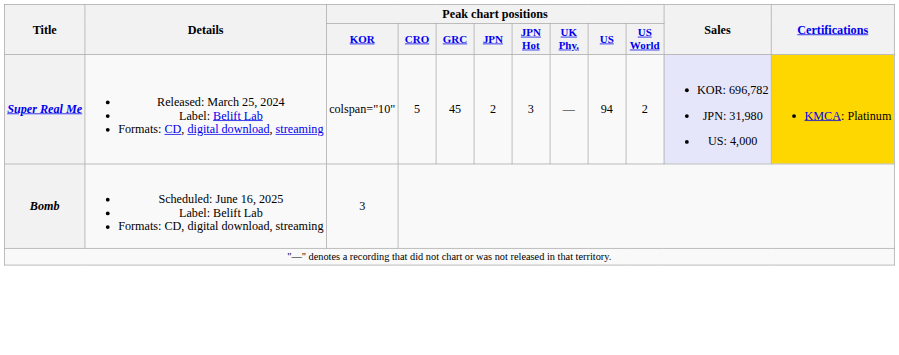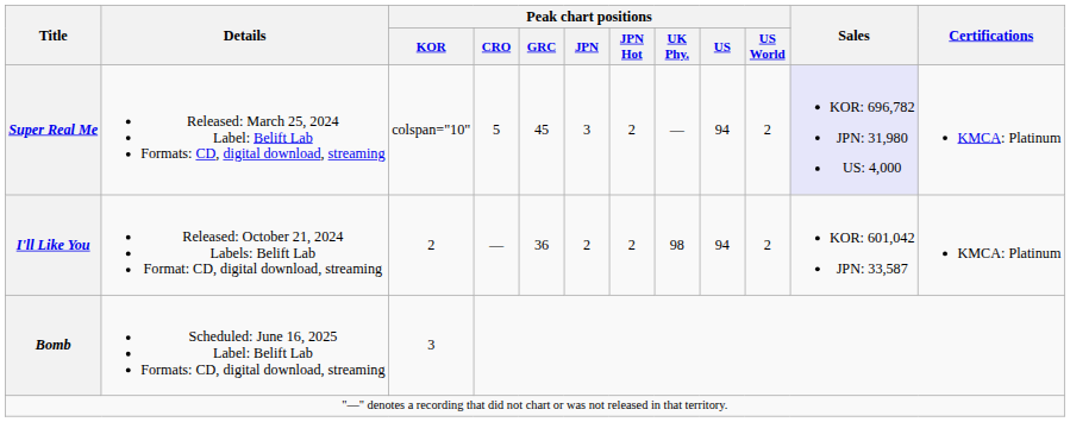Super Real Me | Peak chart positions / JPN: 2 -> 3
Super Real Me | Peak chart positions / JPN Hot: 3 -> 2
Super Real Me | Certifications: gold background -> no background
+ row: I'll Like You | Released: October 21, 2024 Labels: Belift Lab Format: CD, digital download, streaming | 2 | — | 36 | 2 | 2 | 98 | 94 | 2 | KOR: 601,042 JPN: 33,587 | KMCA: Platinum
